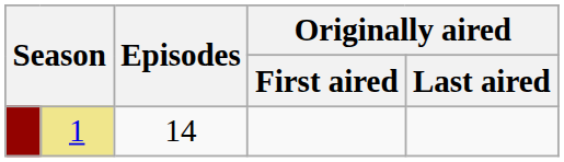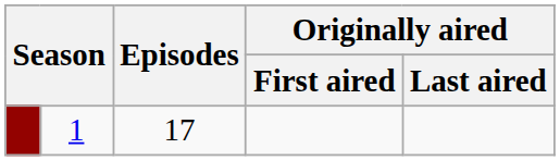row 3 | column 2: khaki background -> no background
row 3 | Episodes: 14 -> 17
